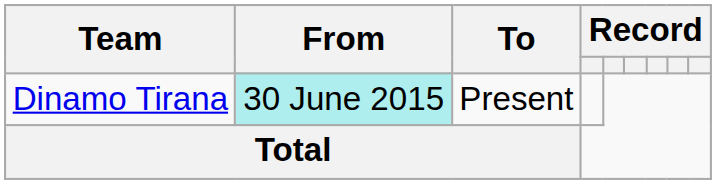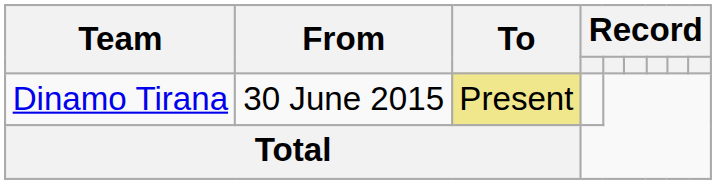Dinamo Tirana | From: paleturquoise background -> no background
Dinamo Tirana | To: no background -> khaki background
